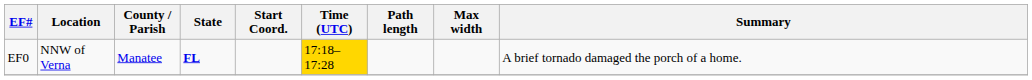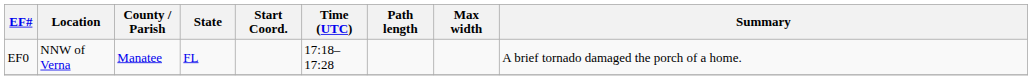EF0 | State: bold -> normal
EF0 | Time (UTC): gold background -> no background
